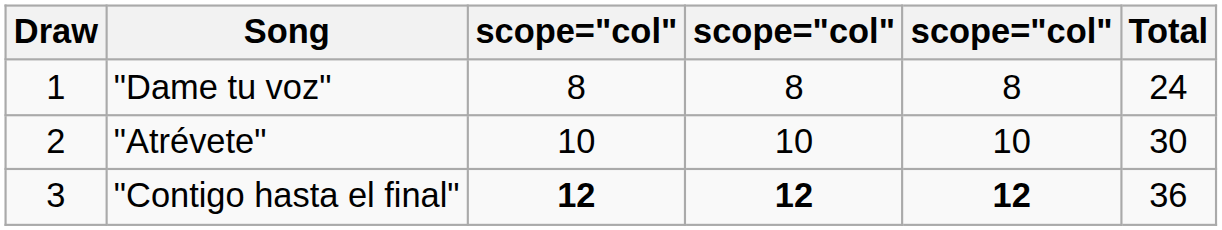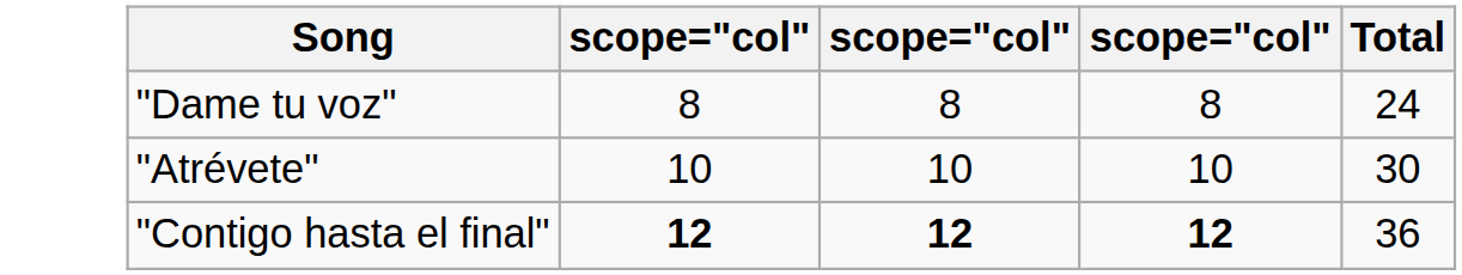- column: Draw | 1 | 2 | 3
